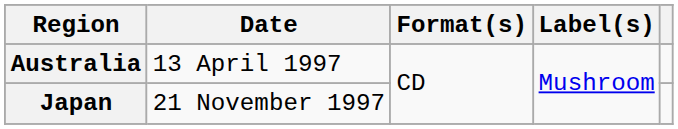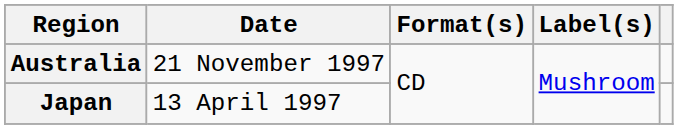Australia | Date: 13 April 1997 -> 21 November 1997
Japan | Date: 21 November 1997 -> 13 April 1997
